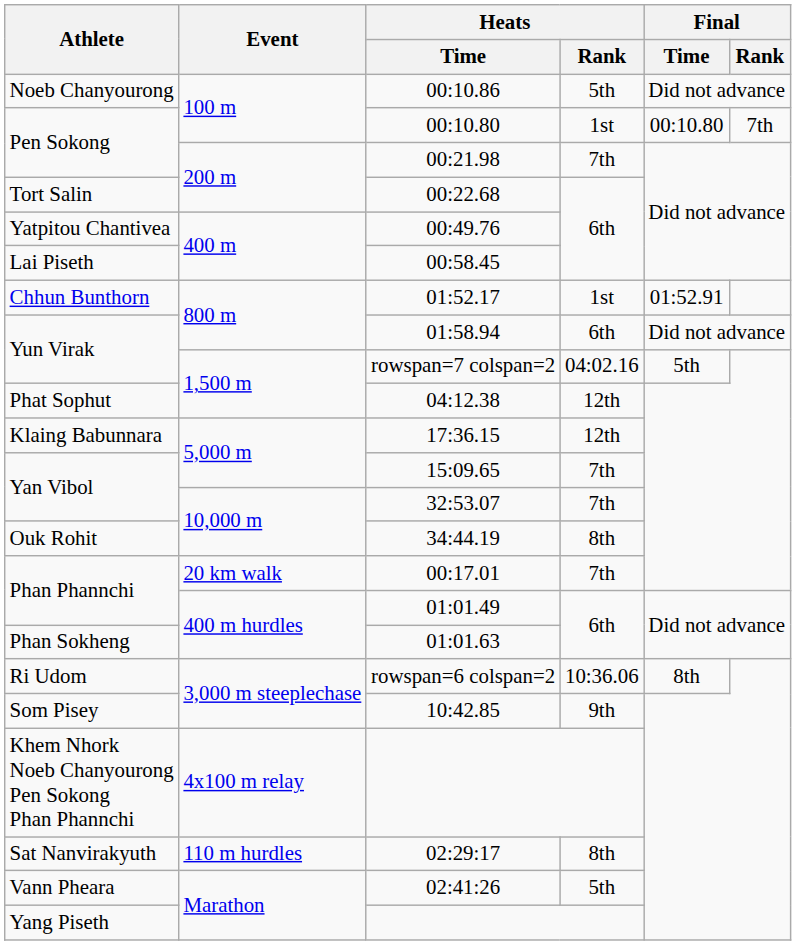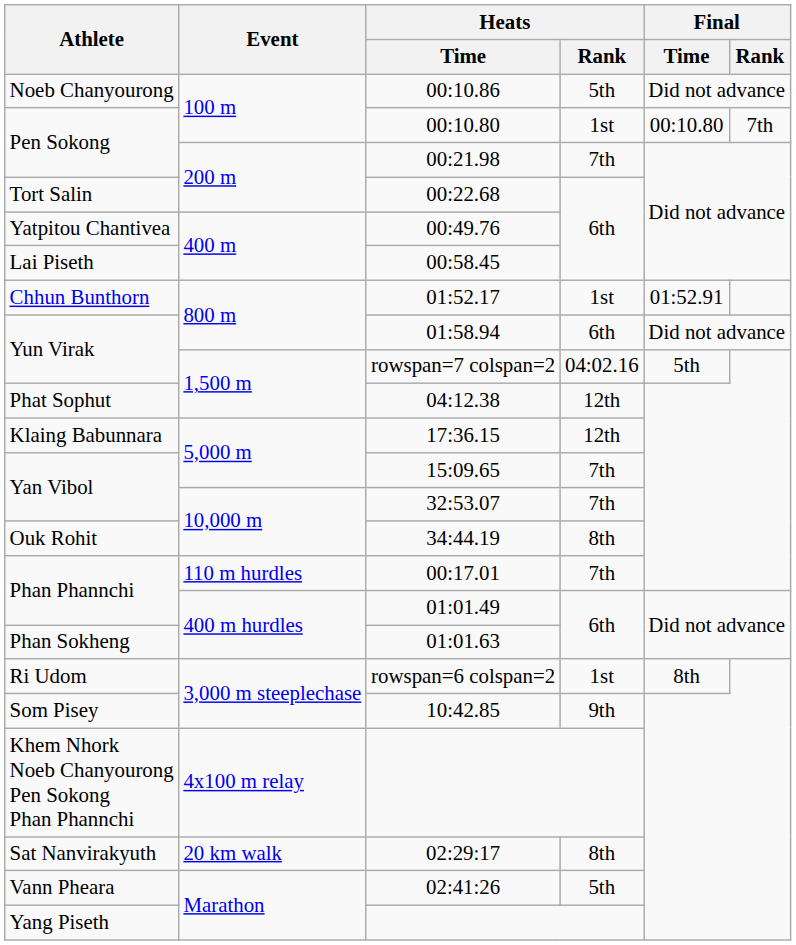00:17.01 | Event: 20 km walk -> 110 m hurdles
rowspan=6 colspan=2 | Heats / Rank: 10:36.06 -> 1st
02:29:17 | Event: 110 m hurdles -> 20 km walk
